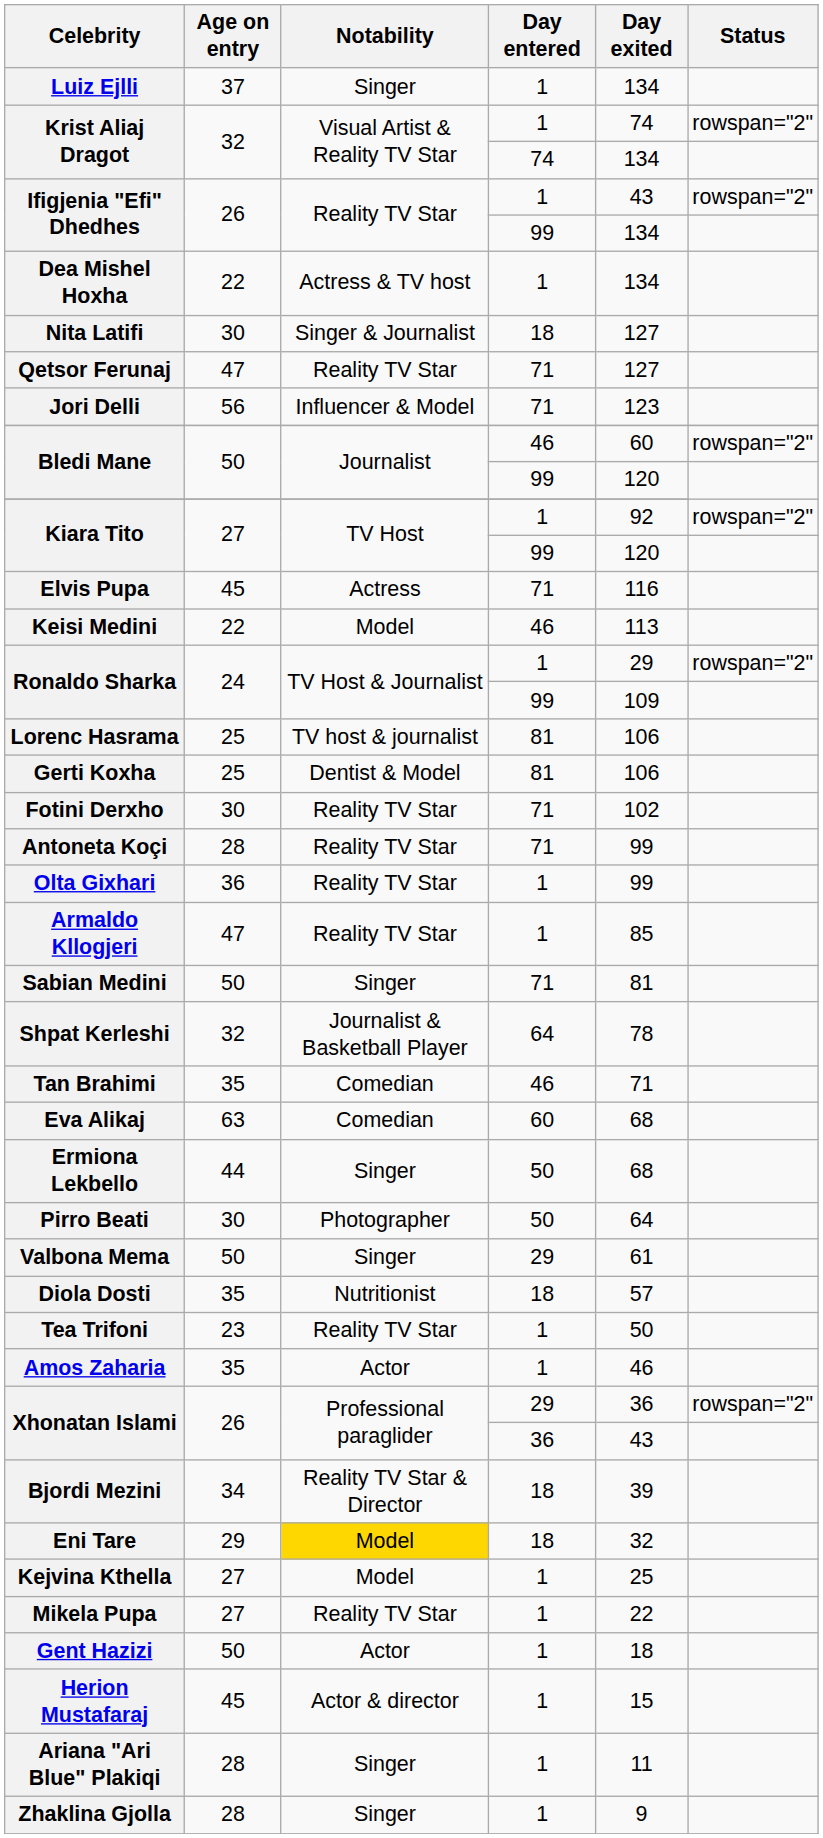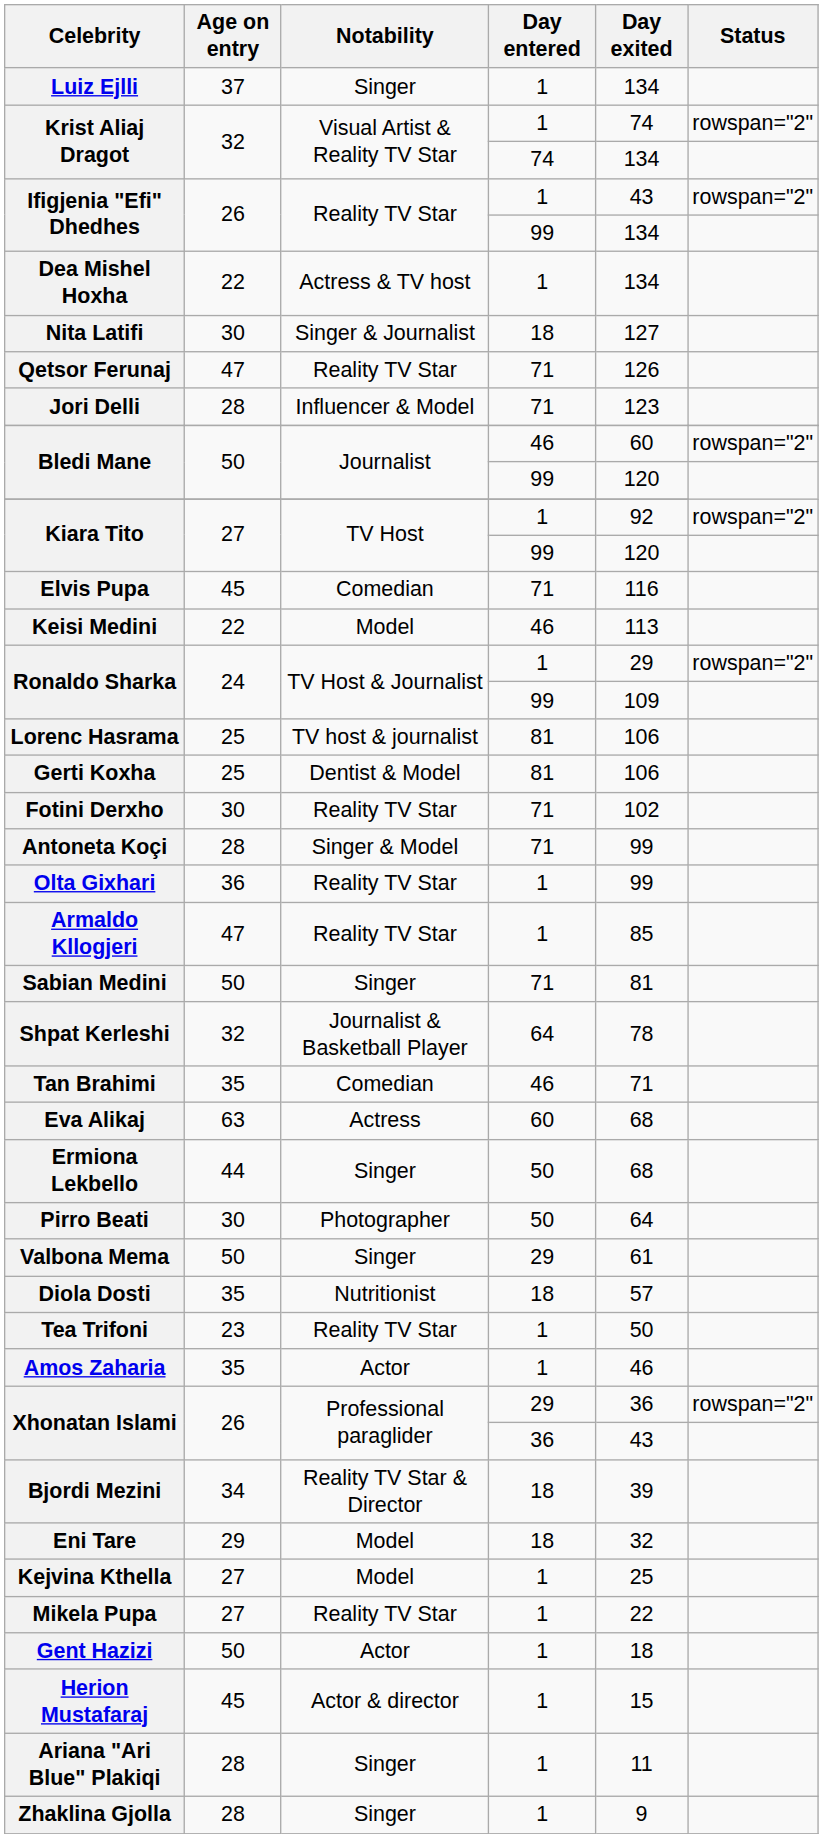Qetsor Ferunaj | Day exited: 127 -> 126
Jori Delli | Age on entry: 56 -> 28
Elvis Pupa | Notability: Actress -> Comedian
Antoneta Koçi | Notability: Reality TV Star -> Singer & Model
Eva Alikaj | Notability: Comedian -> Actress
Eni Tare | Notability: gold background -> no background
